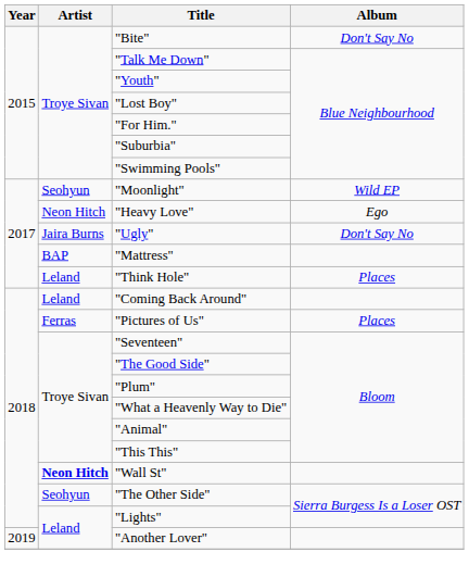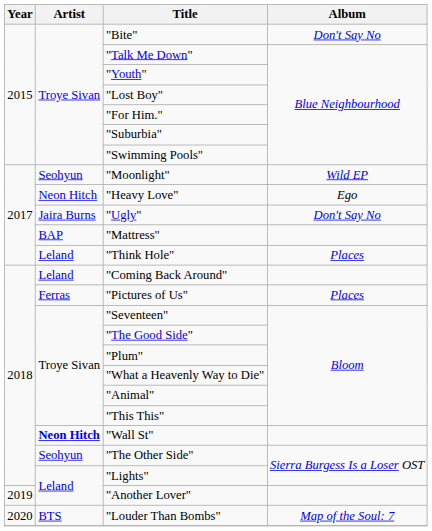+ row: 2020 | BTS | "Louder Than Bombs" | Map of the Soul: 7
